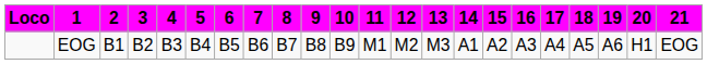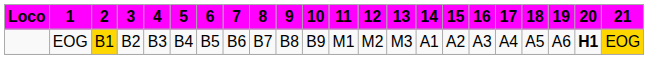row 2 | 2: no background -> gold background
row 2 | 20: normal -> bold
row 2 | 21: no background -> gold background
